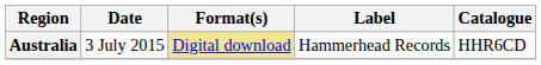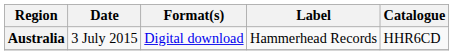Australia | Format(s): khaki background -> no background
